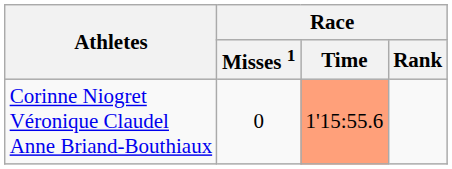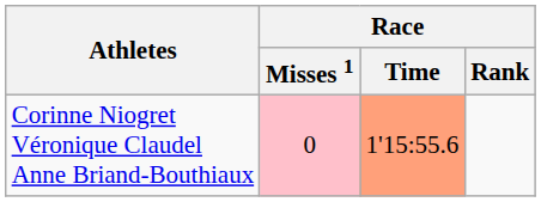Corinne Niogret Véronique Claudel Anne Briand-Bouthiaux | Race / Misses 1: no background -> pink background
